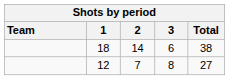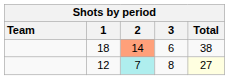18 | 2: no background -> lightsalmon background
12 | 2: no background -> paleturquoise background
12 | Total: no background -> lightyellow background
